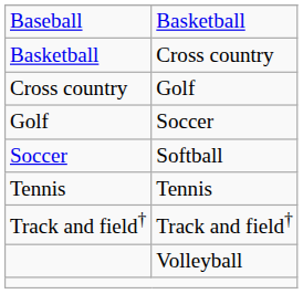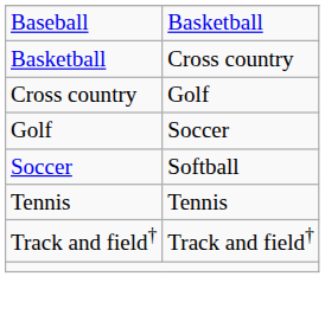- row: Volleyball
